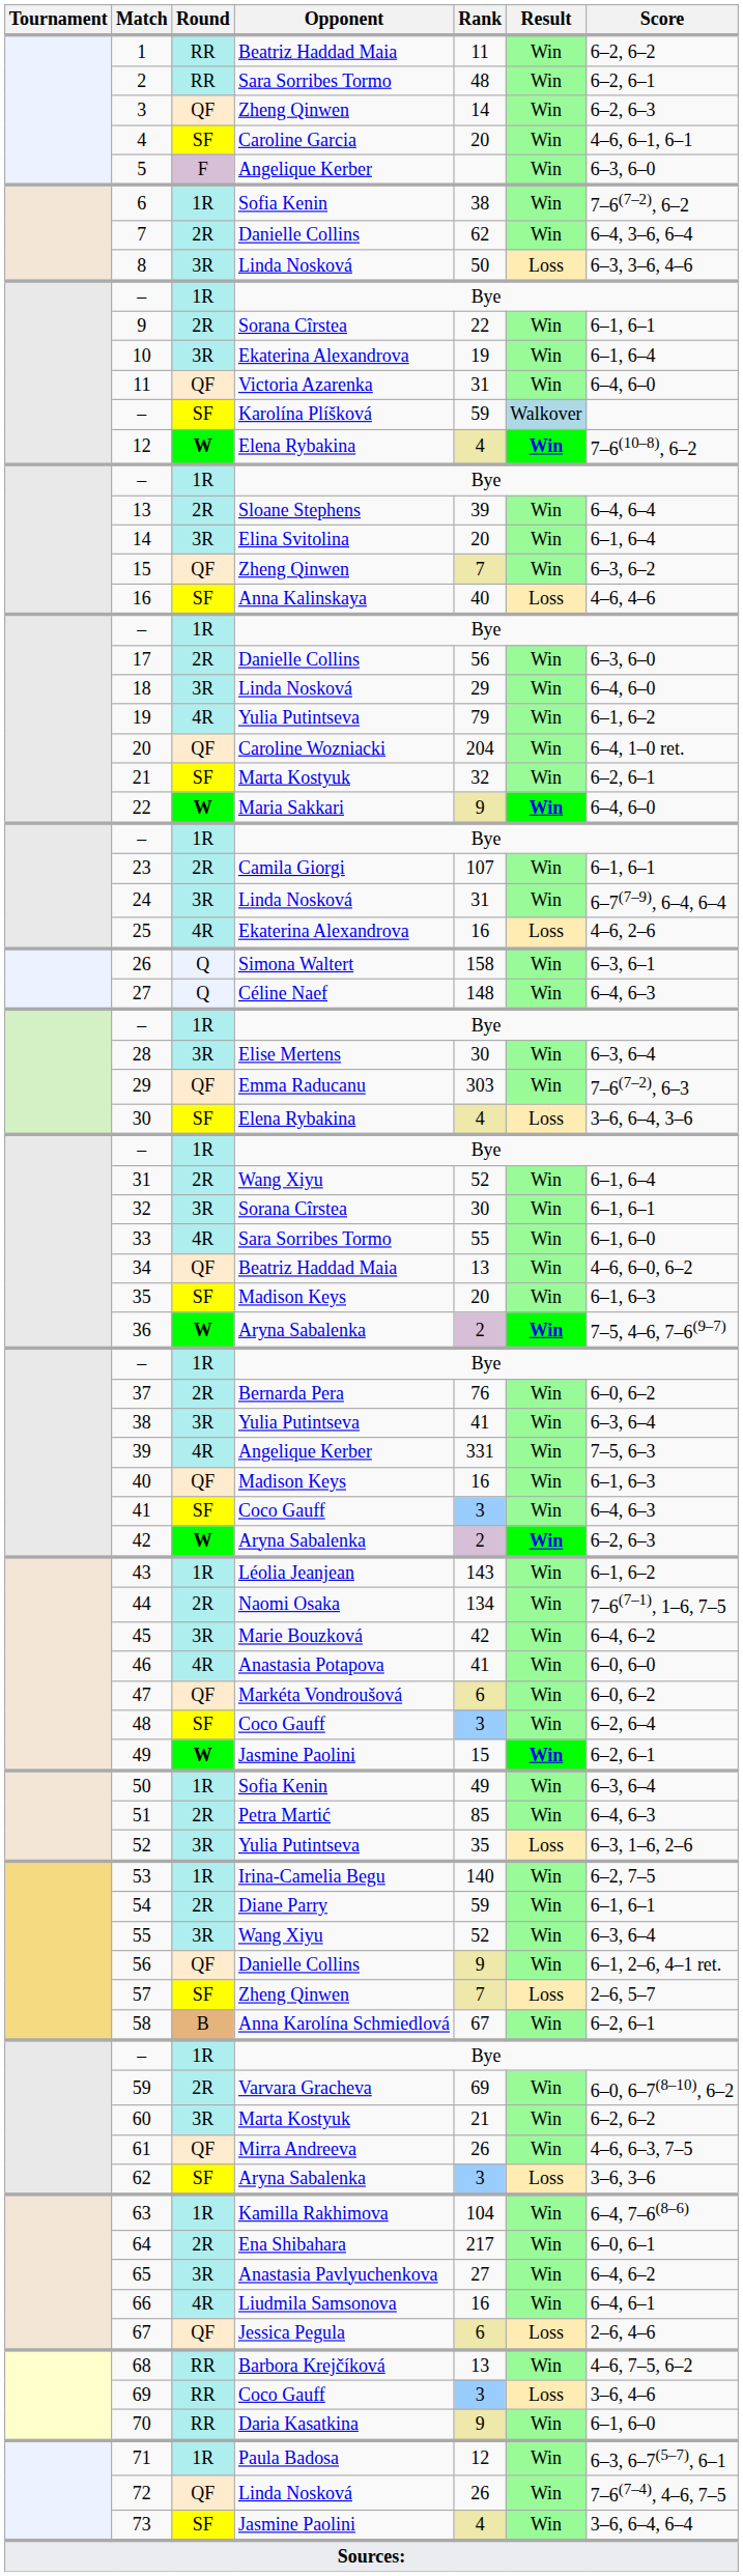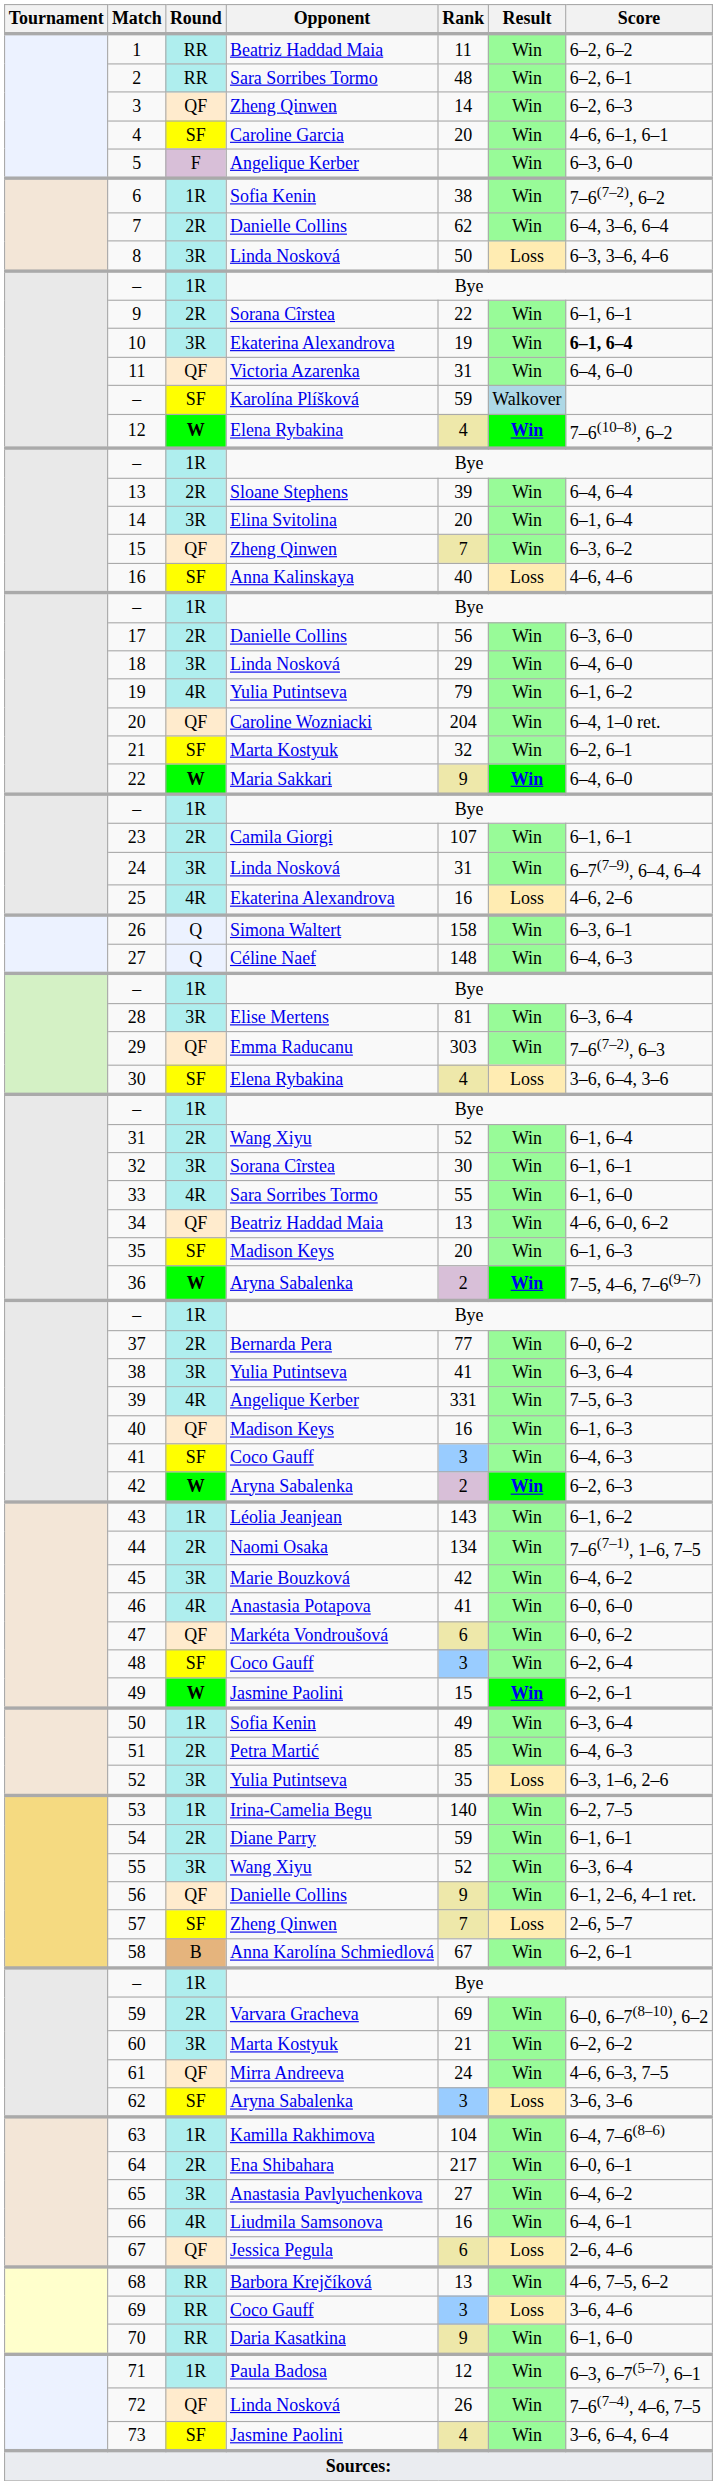10 | Score: normal -> bold
28 | Rank: 30 -> 81
37 | Rank: 76 -> 77
61 | Rank: 26 -> 24
